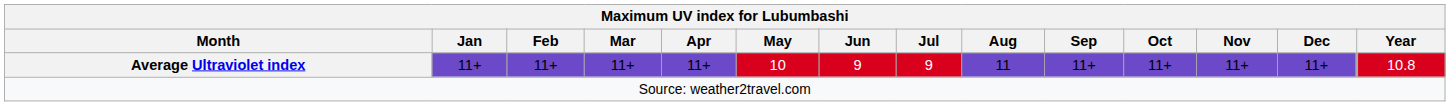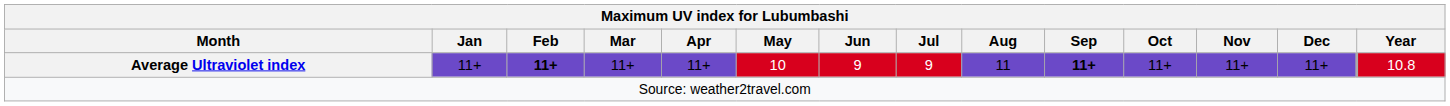row 3 | Feb: normal -> bold
row 3 | Sep: normal -> bold
